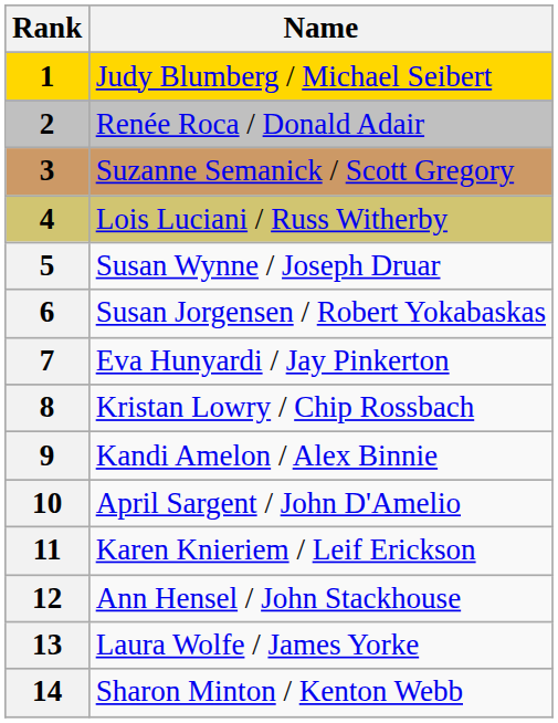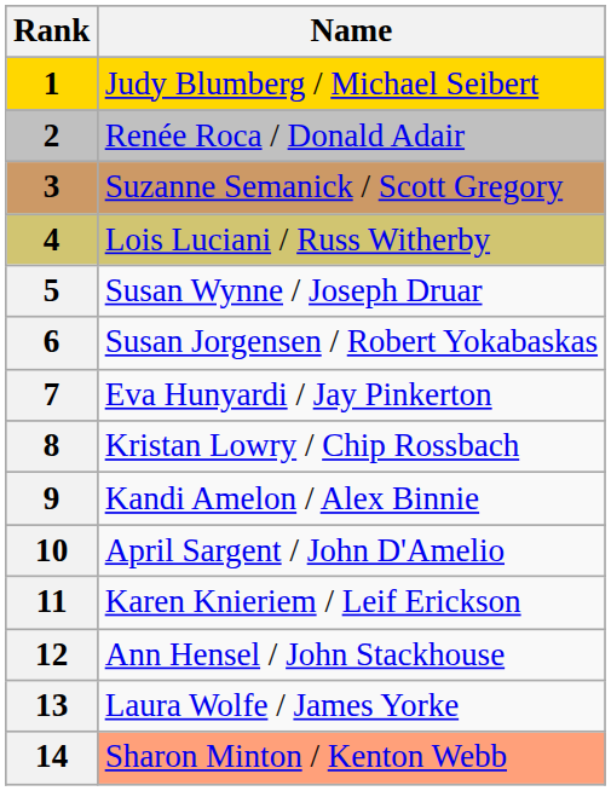Sharon Minton / Kenton Webb | Name: no background -> lightsalmon background
